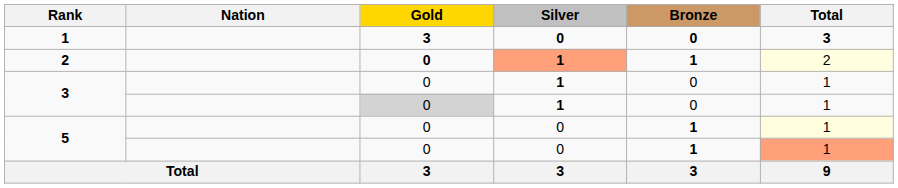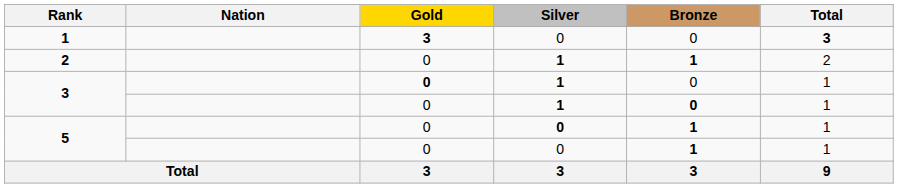row 2 | Silver: bold -> normal
row 2 | Bronze: bold -> normal
row 3 | Gold: bold -> normal
row 3 | Silver: lightsalmon background -> no background
row 3 | Total: lightyellow background -> no background
row 4 | Gold: normal -> bold
row 5 | Gold: lightgrey background -> no background
row 5 | Bronze: normal -> bold
row 6 | Silver: normal -> bold
row 6 | Total: lightyellow background -> no background
row 7 | Total: lightsalmon background -> no background
